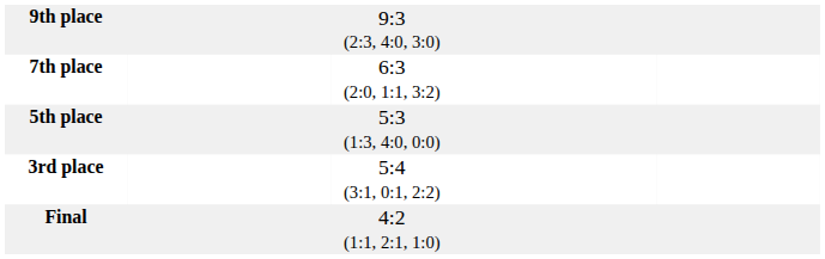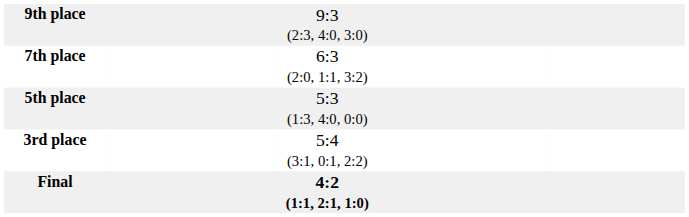Final | column 2: normal -> bold
